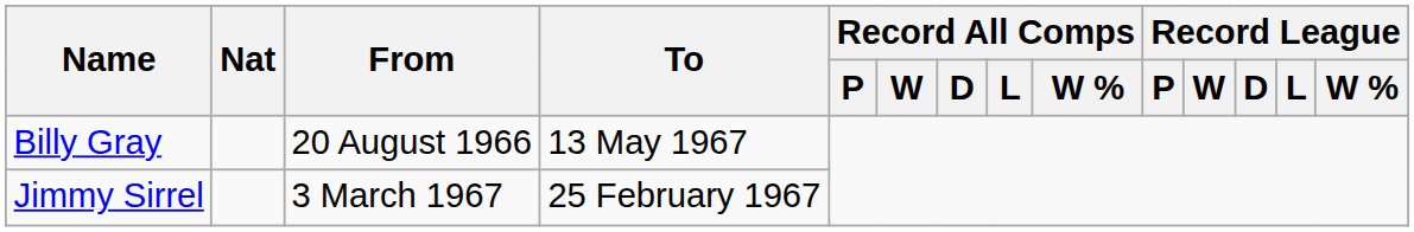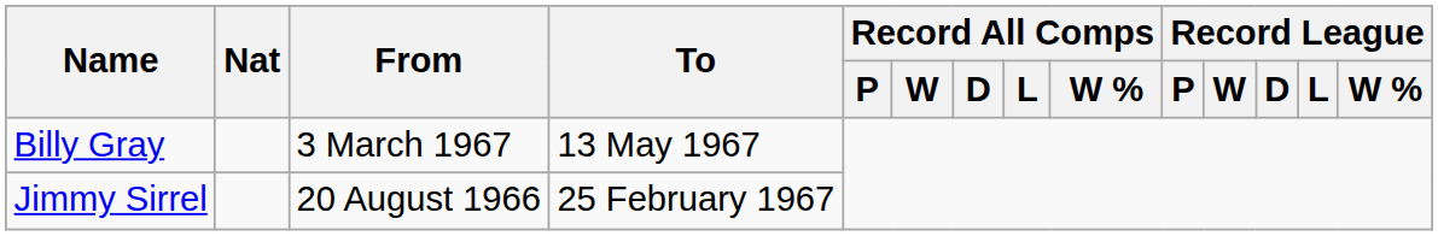Billy Gray | From: 20 August 1966 -> 3 March 1967
Jimmy Sirrel | From: 3 March 1967 -> 20 August 1966
